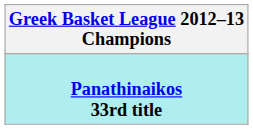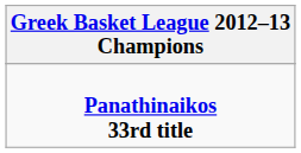row 2 | column 1: paleturquoise background -> no background
